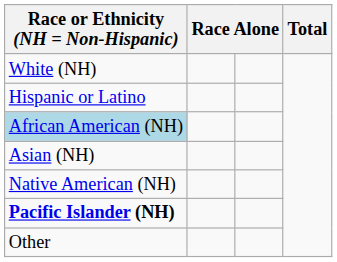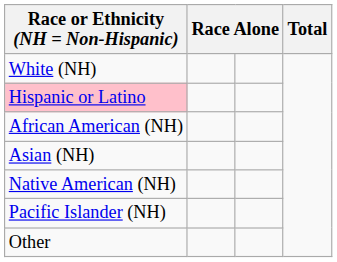Hispanic or Latino | Race or Ethnicity (NH = Non-Hispanic): no background -> pink background
African American (NH) | Race or Ethnicity (NH = Non-Hispanic): lightblue background -> no background
Pacific Islander (NH) | Race or Ethnicity (NH = Non-Hispanic): bold -> normal
